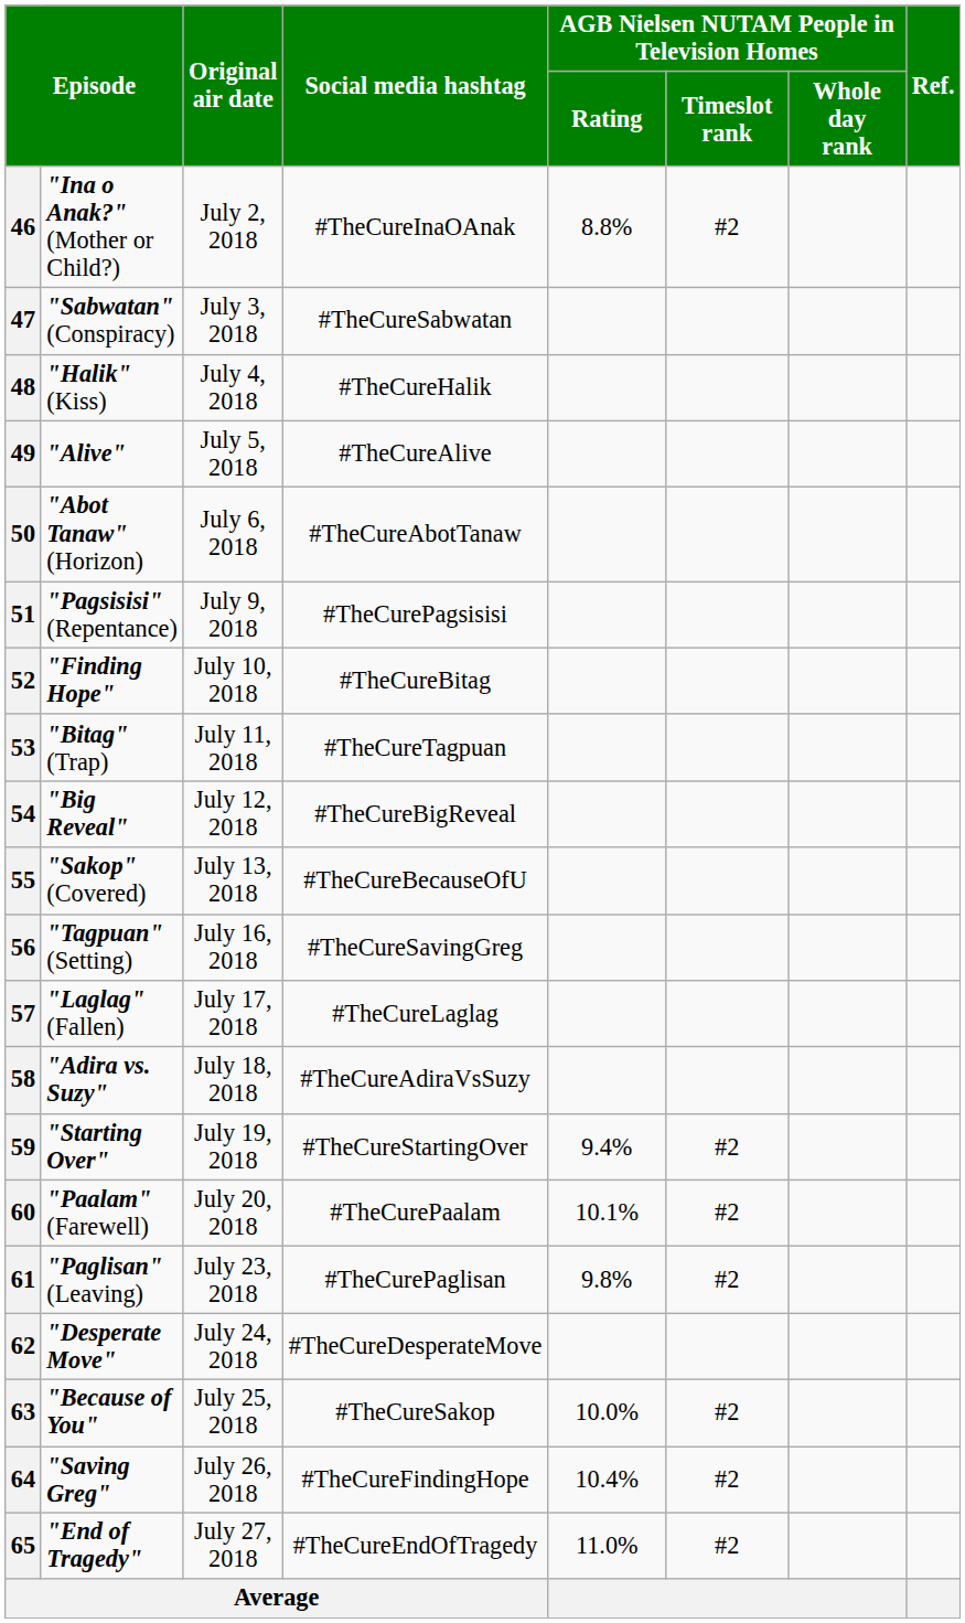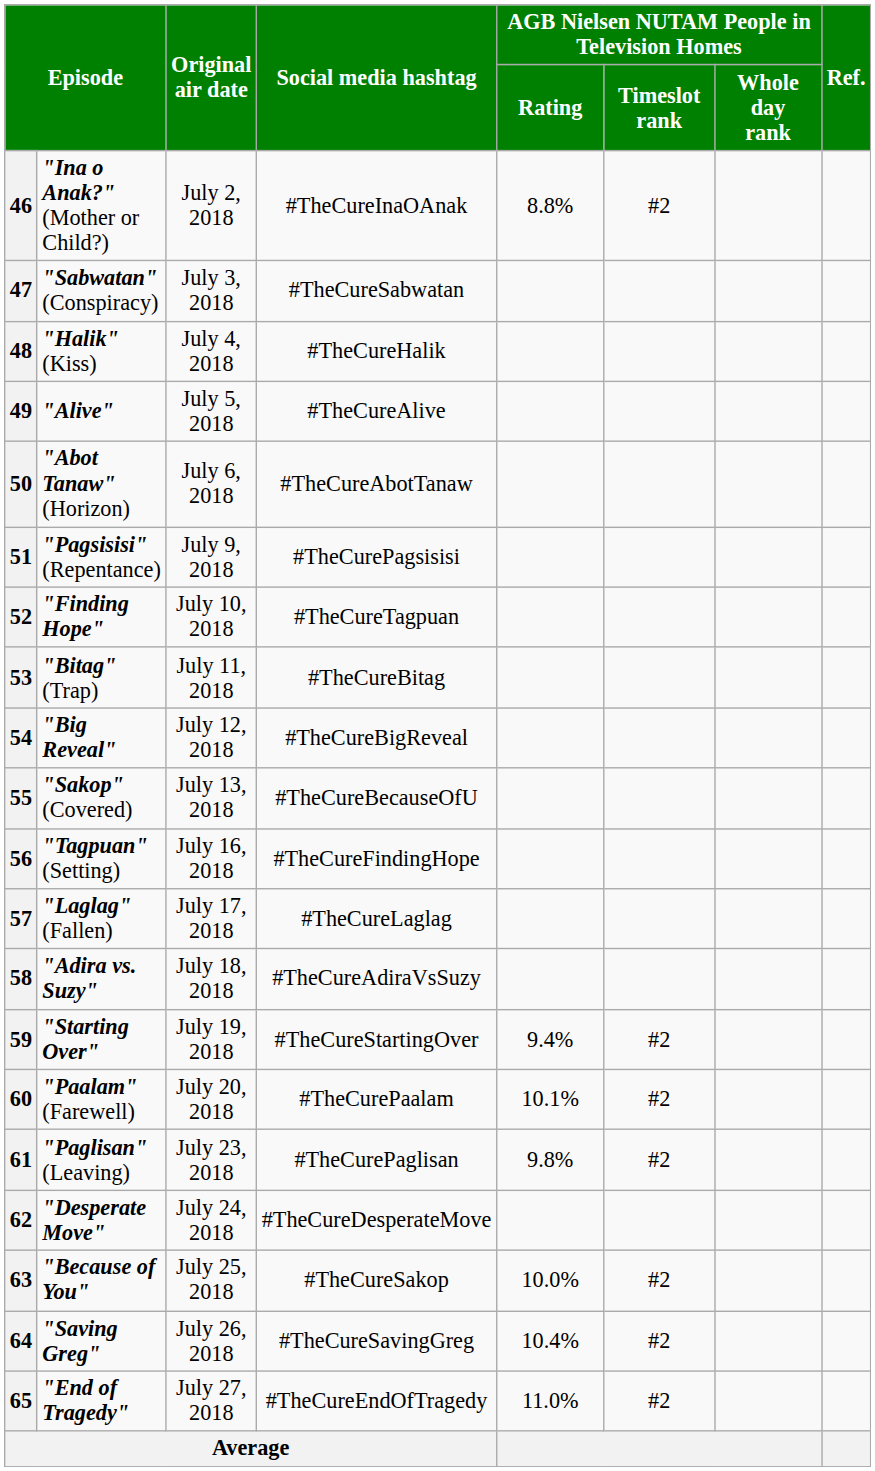52 | Social media hashtag: #TheCureBitag -> #TheCureTagpuan
53 | Social media hashtag: #TheCureTagpuan -> #TheCureBitag
56 | Social media hashtag: #TheCureSavingGreg -> #TheCureFindingHope
64 | Social media hashtag: #TheCureFindingHope -> #TheCureSavingGreg
